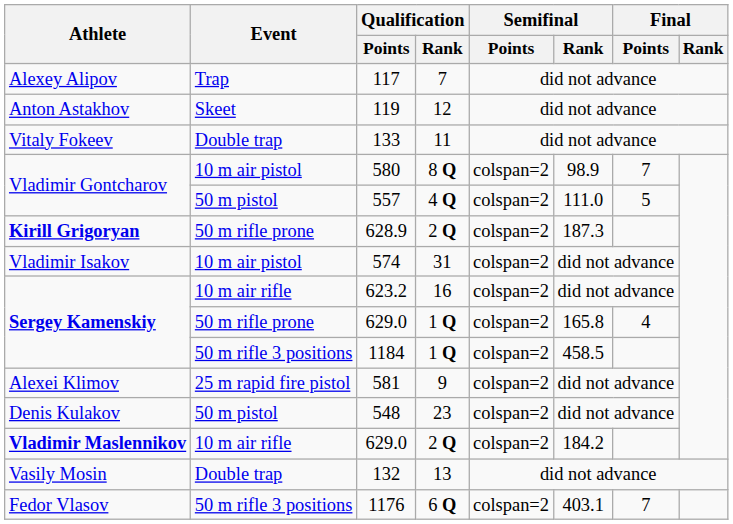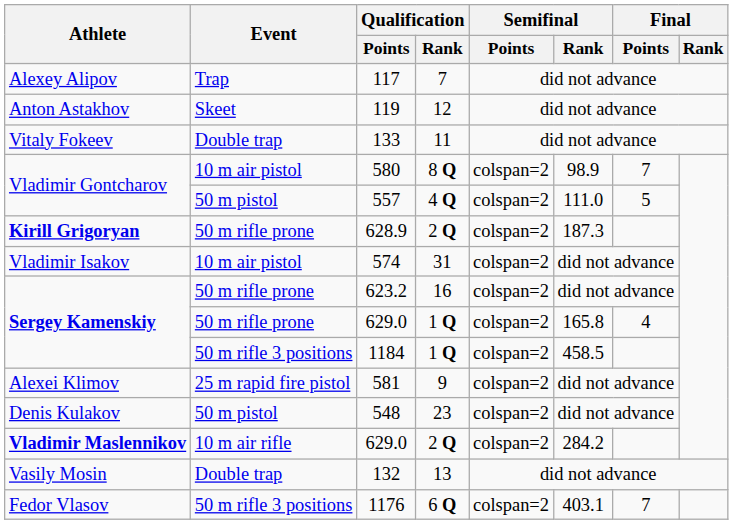623.2 | Event: 10 m air rifle -> 50 m rifle prone
629.0 / 2 Q | Semifinal / Rank: 184.2 -> 284.2
